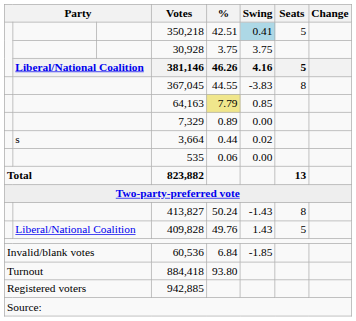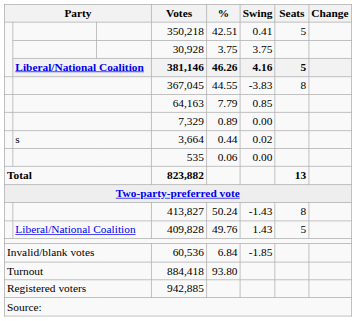350,218 | Swing: lightblue background -> no background
64,163 | %: khaki background -> no background
